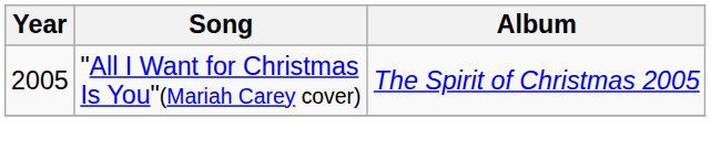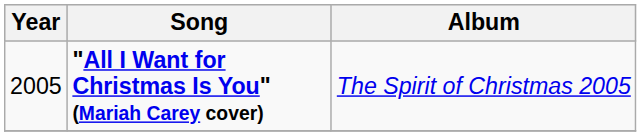row 2 | Song: normal -> bold
